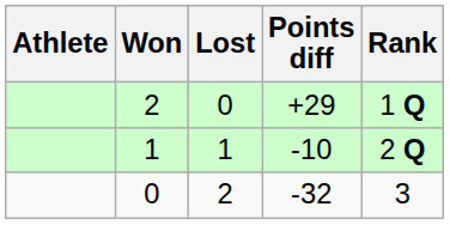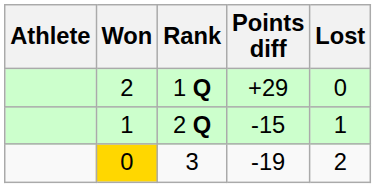columns swapped: Lost <-> Rank
row 3 | Points diff: -10 -> -15
row 4 | Won: no background -> gold background
row 4 | Points diff: -32 -> -19
